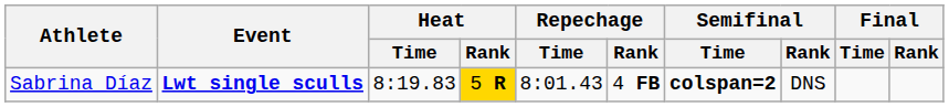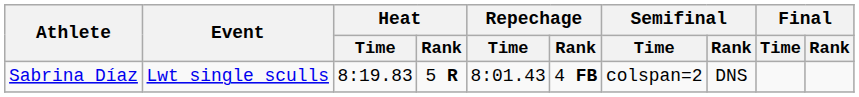Sabrina Díaz | Event: bold -> normal
Sabrina Díaz | Heat / Rank: gold background -> no background
Sabrina Díaz | Semifinal / Time: bold -> normal
